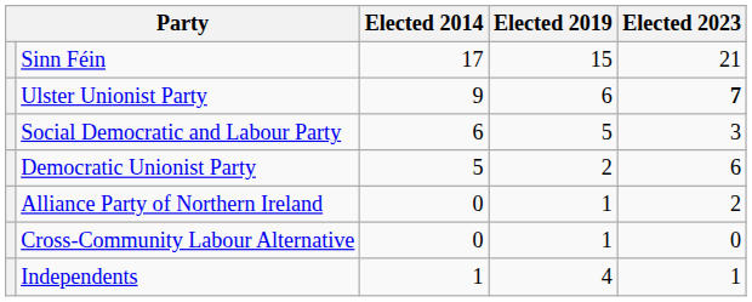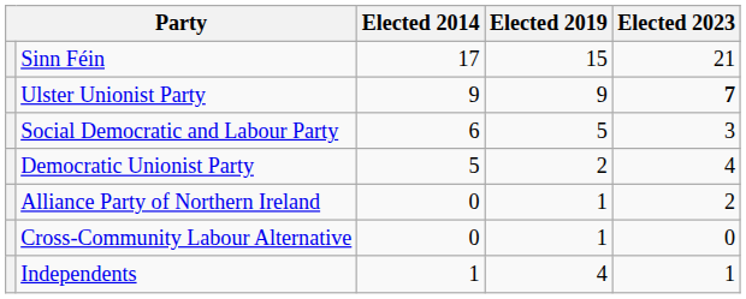Ulster Unionist Party | Elected 2019: 6 -> 9
Democratic Unionist Party | Elected 2023: 6 -> 4
